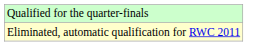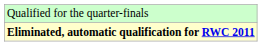row 2 | column 1: normal -> bold
